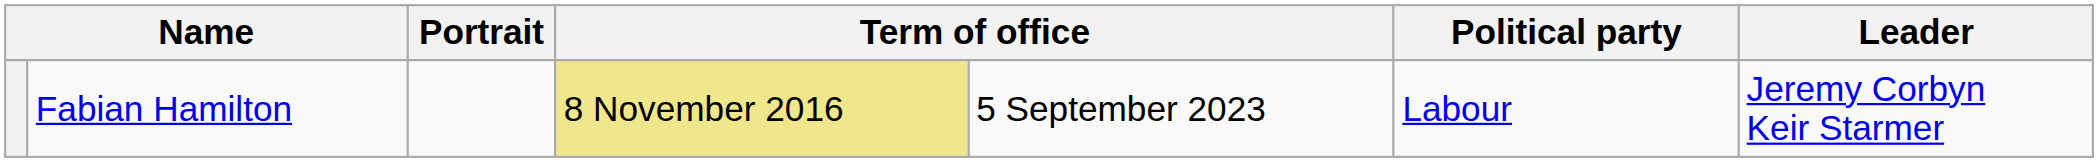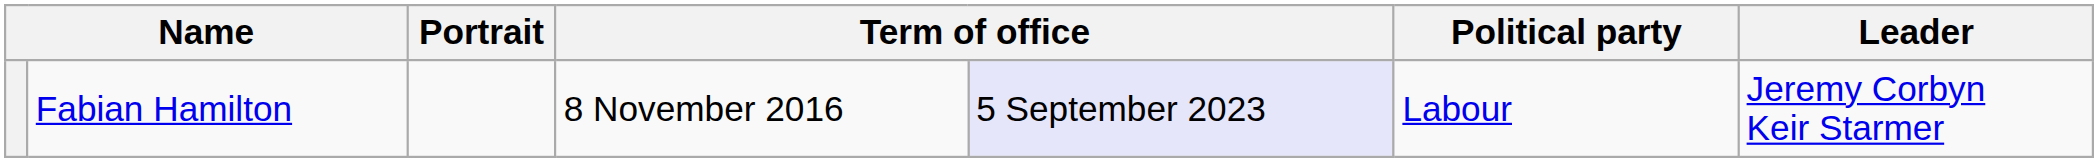Fabian Hamilton | column 4: khaki background -> no background
Fabian Hamilton | column 5: no background -> lavender background
